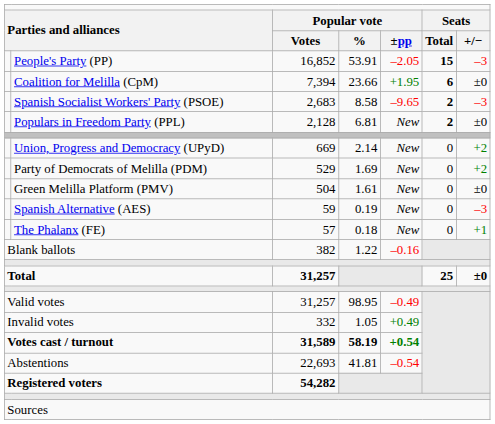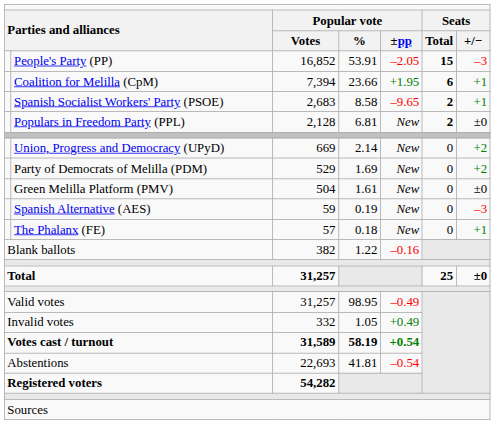Coalition for Melilla (CpM) | column 7: ±0 -> +1
Spanish Socialist Workers' Party (PSOE) | column 7: –3 -> +1
